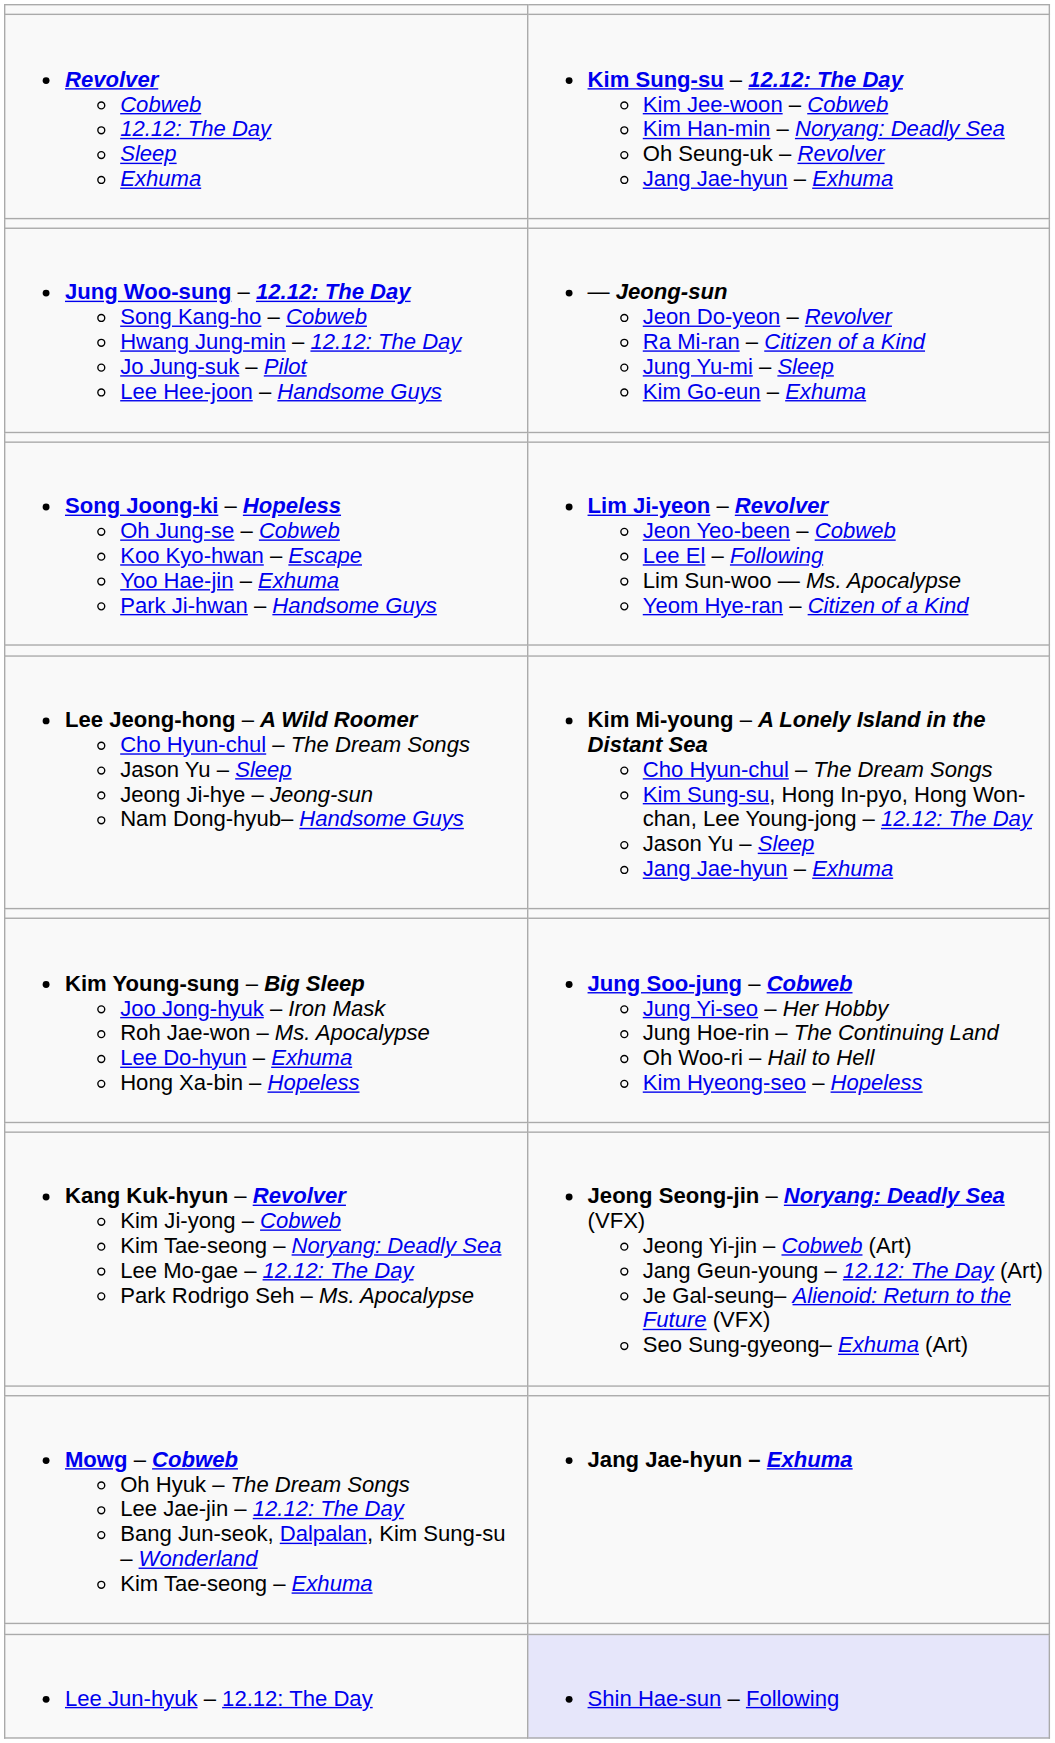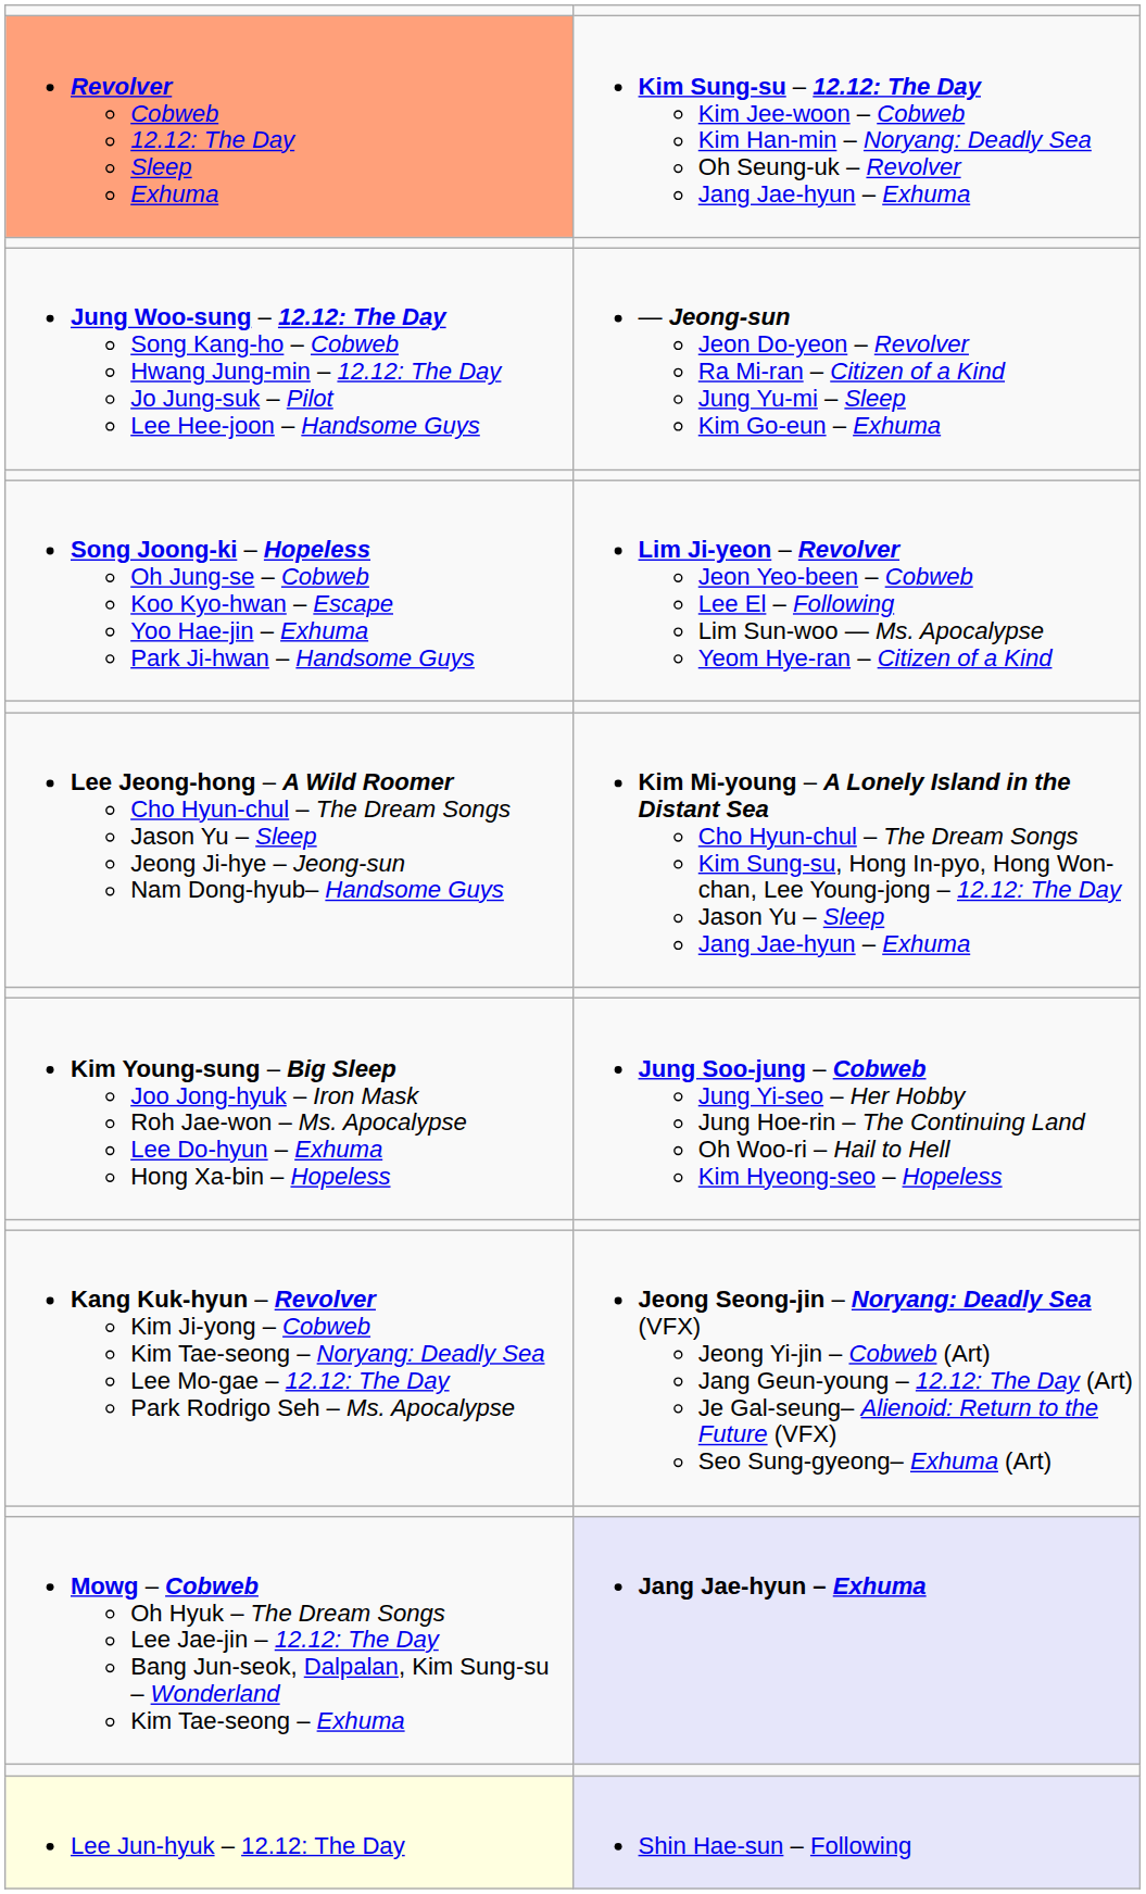row 2 | column 1: no background -> lightsalmon background
row 14 | column 2: no background -> lavender background
row 16 | column 1: no background -> lightyellow background
